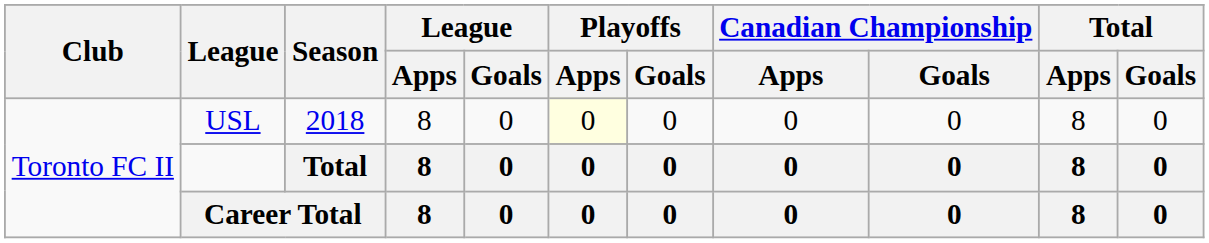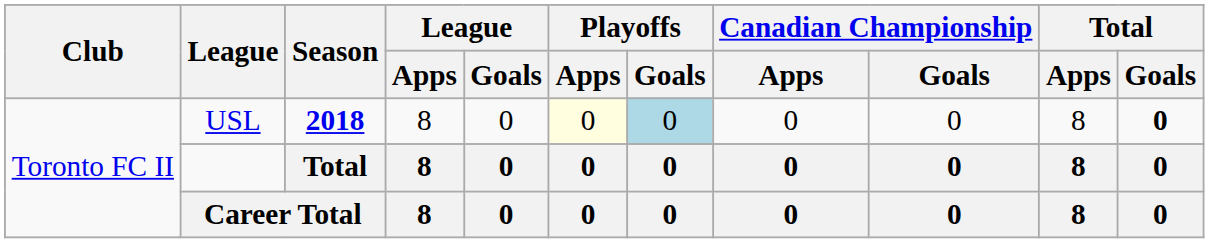USL | Season: normal -> bold
USL | Playoffs / Goals: no background -> lightblue background
USL | Total / Goals: normal -> bold
